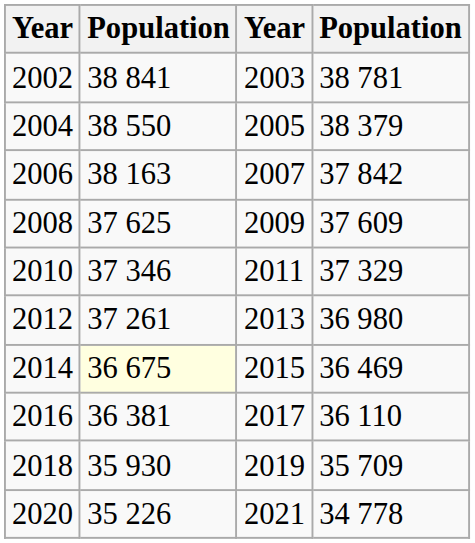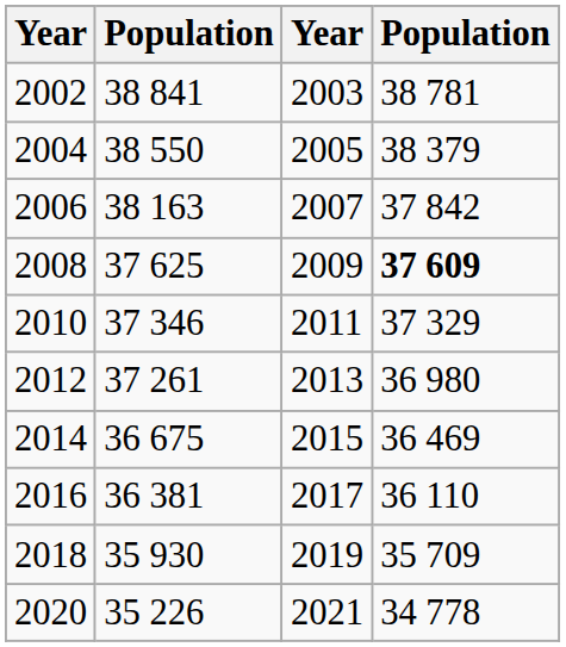2008 | column 4: normal -> bold
2014 | column 2: lightyellow background -> no background
